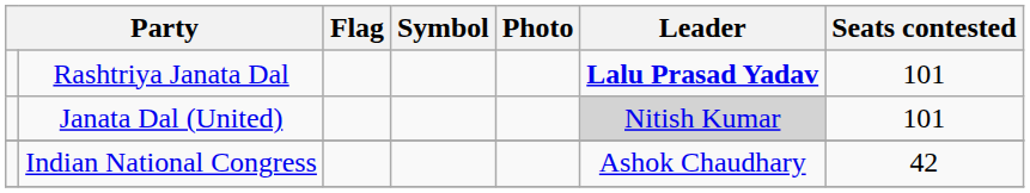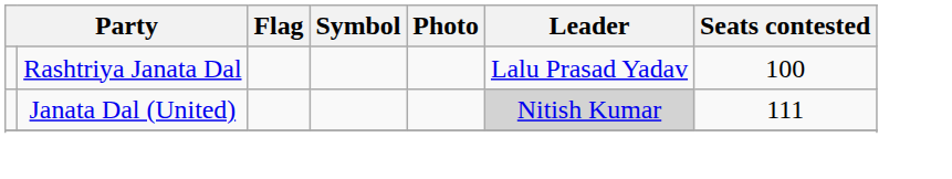Rashtriya Janata Dal | Leader: bold -> normal
Rashtriya Janata Dal | Seats contested: 101 -> 100
Janata Dal (United) | Seats contested: 101 -> 111
- row: Indian National Congress | Ashok Chaudhary | 42
